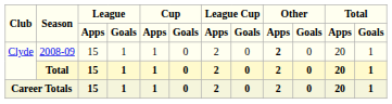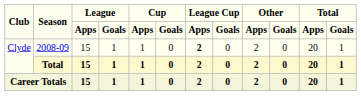Clyde / 2008-09 | League Cup / Apps: normal -> bold
Clyde / 2008-09 | Other / Apps: bold -> normal
